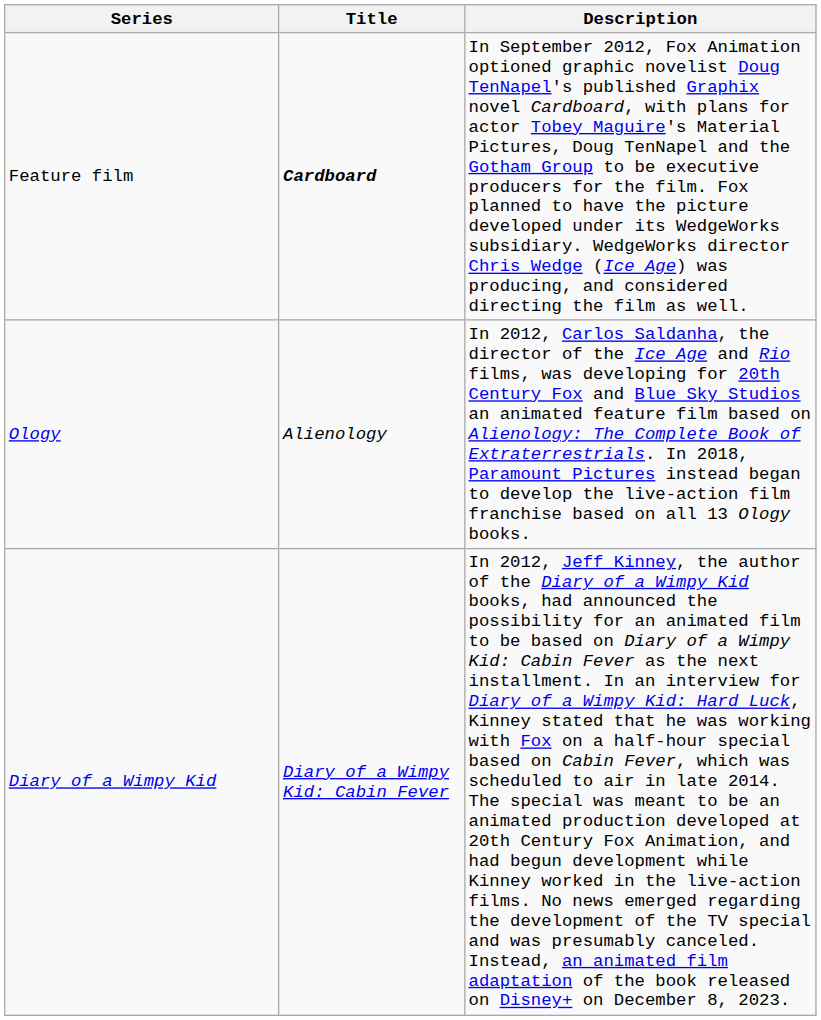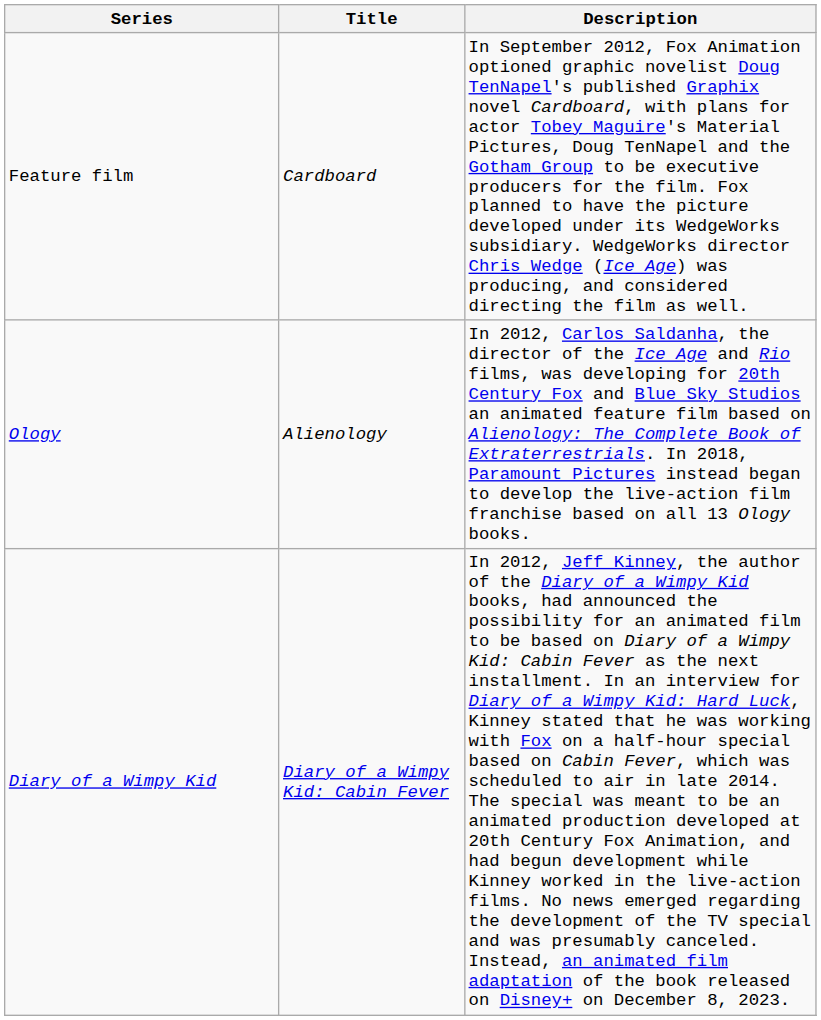Feature film | Title: bold -> normal
